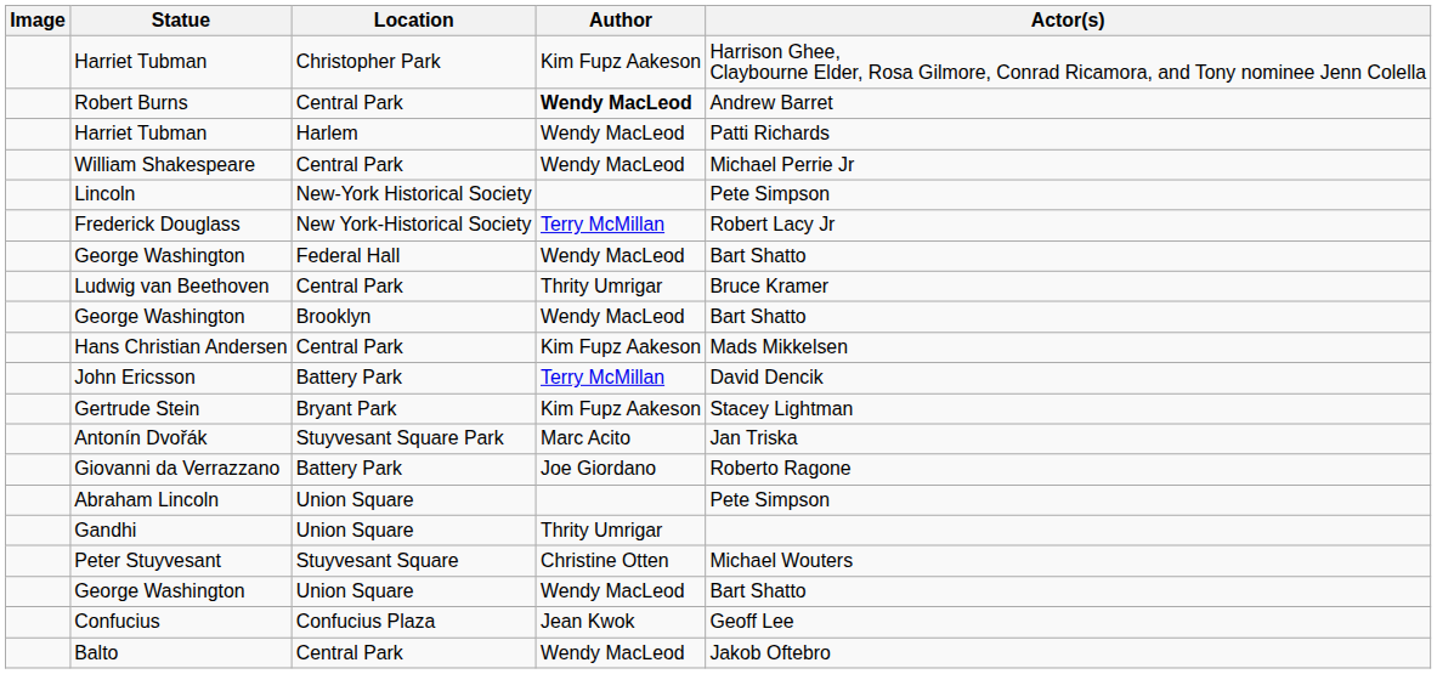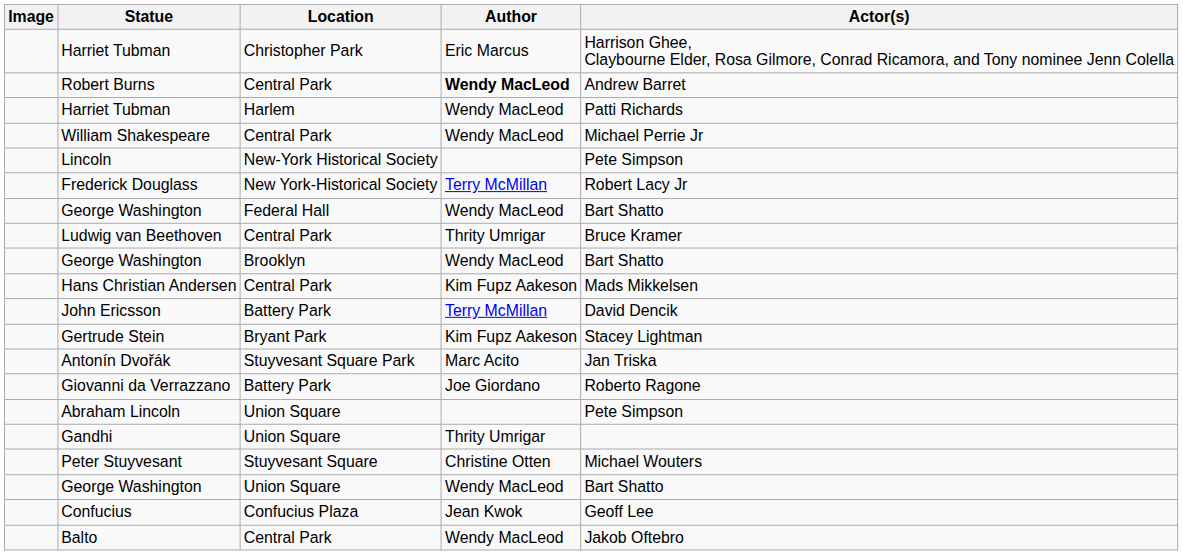Harriet Tubman / Christopher Park | Author: Kim Fupz Aakeson -> Eric Marcus
